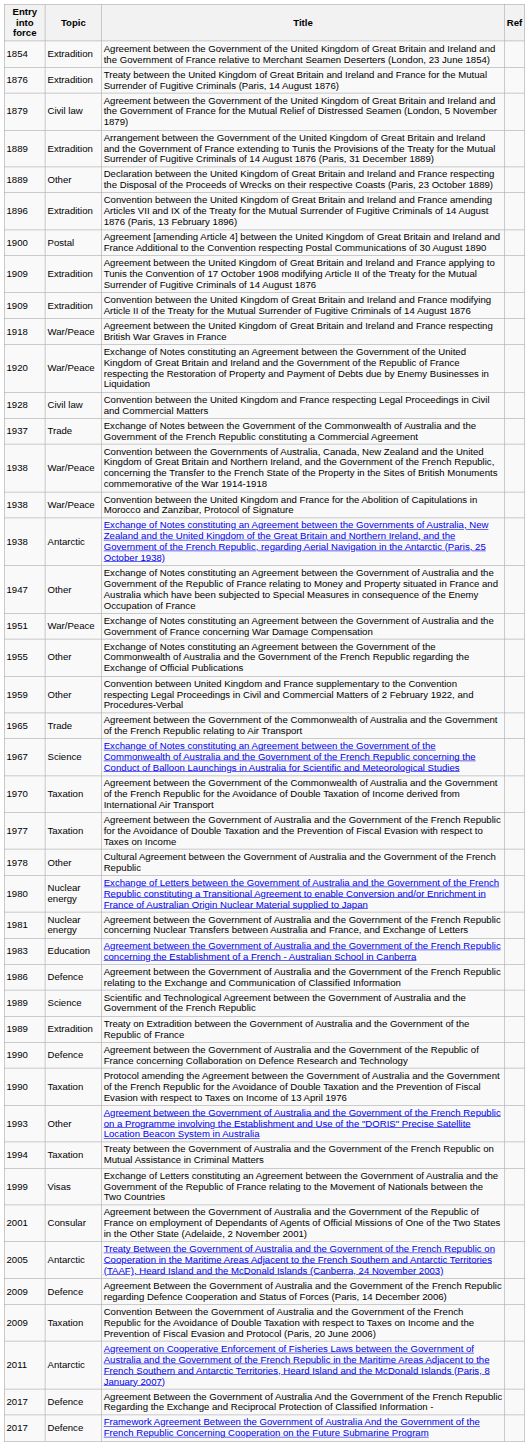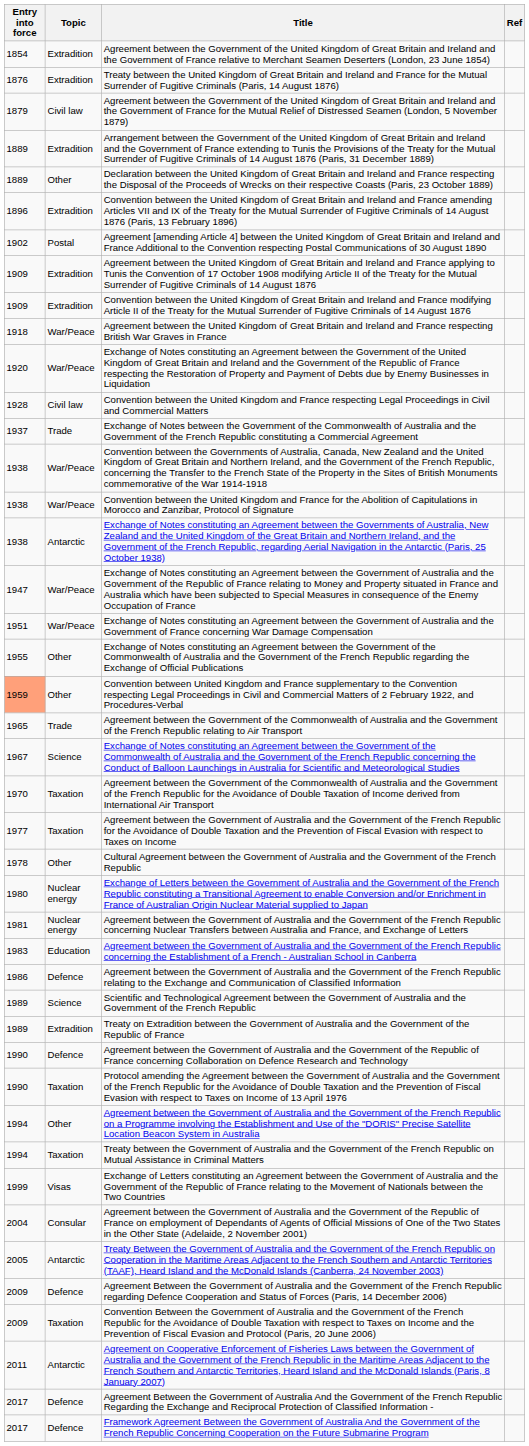row 8 | Entry into force: 1900 -> 1902
row 18 | Topic: Other -> War/Peace
row 21 | Entry into force: no background -> lightsalmon background
row 35 | Entry into force: 1993 -> 1994
row 38 | Entry into force: 2001 -> 2004
